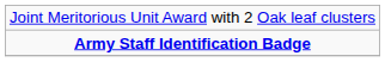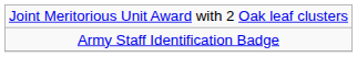Army Staff Identification Badge | column 1: bold -> normal
